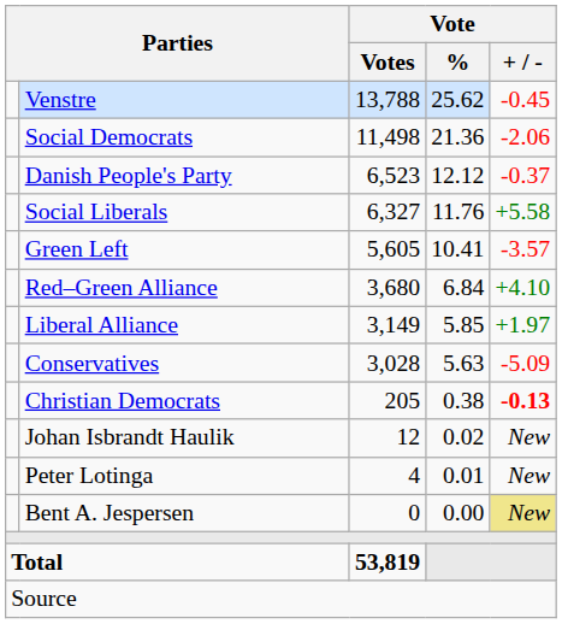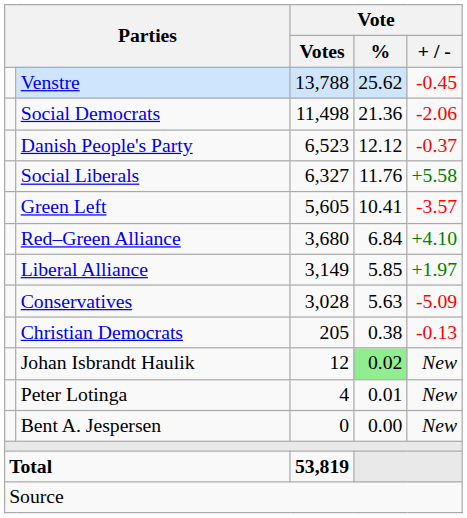Christian Democrats | Vote / + / -: bold -> normal
Johan Isbrandt Haulik | Vote / %: no background -> lightgreen background
Bent A. Jespersen | Vote / + / -: khaki background -> no background
